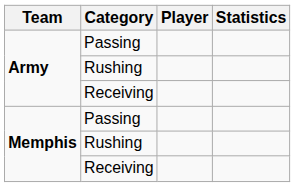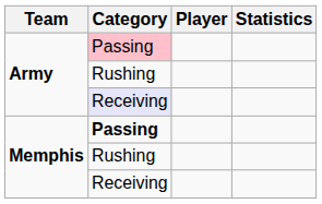Army / Passing | Category: no background -> pink background
Army / Receiving | Category: no background -> lavender background
Memphis / Passing | Category: normal -> bold
